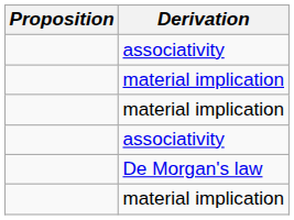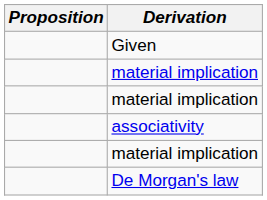row 2 | Derivation: associativity -> Given
row 6 | Derivation: De Morgan's law -> material implication
row 7 | Derivation: material implication -> De Morgan's law
